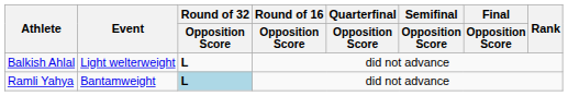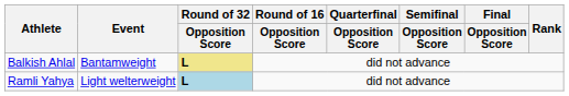Balkish Ahlal | Event: Light welterweight -> Bantamweight
Balkish Ahlal | Round of 32 / Opposition Score: no background -> khaki background
Ramli Yahya | Event: Bantamweight -> Light welterweight
